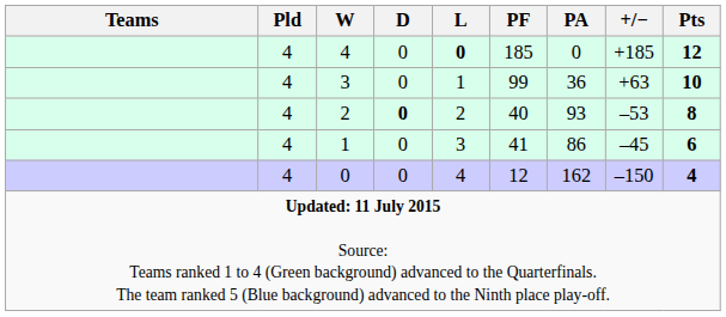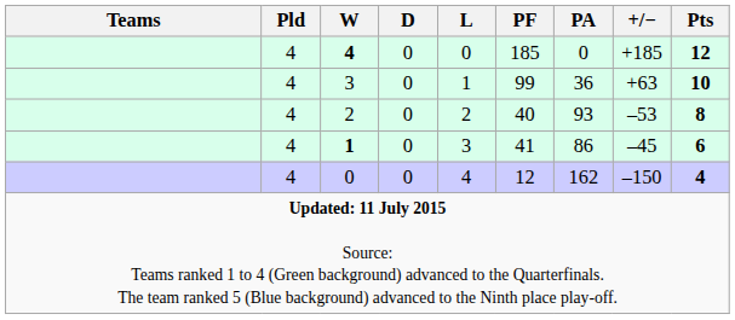row 2 | W: normal -> bold
row 2 | L: bold -> normal
row 4 | D: bold -> normal
row 5 | W: normal -> bold
